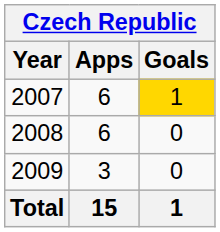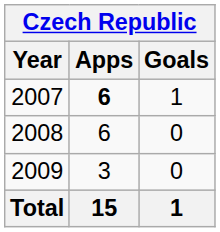2007 | Apps: normal -> bold
2007 | Goals: gold background -> no background
